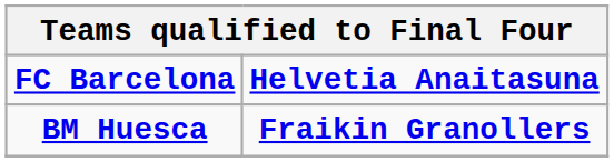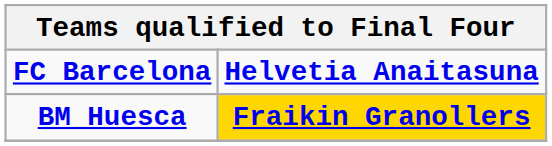BM Huesca | Helvetia Anaitasuna: no background -> gold background
